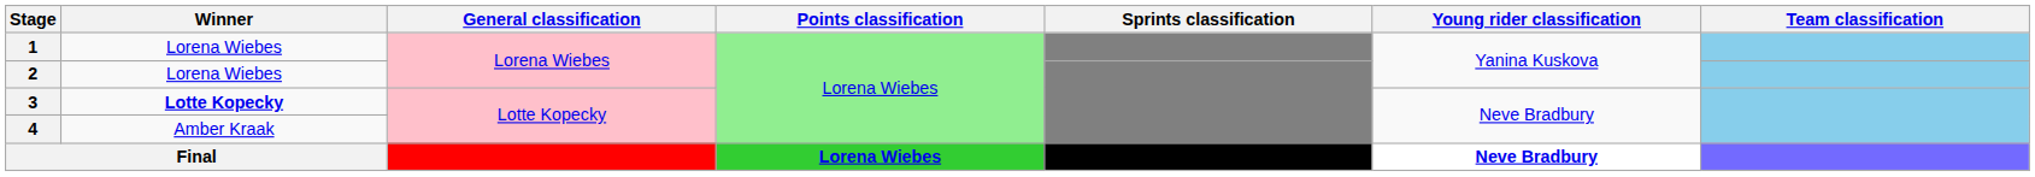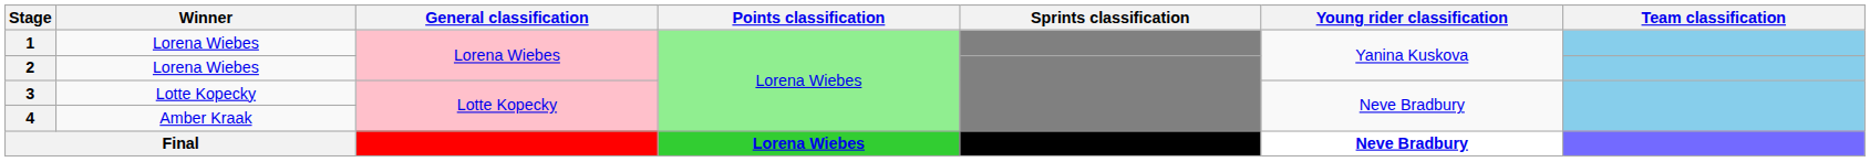3 | Winner: bold -> normal
